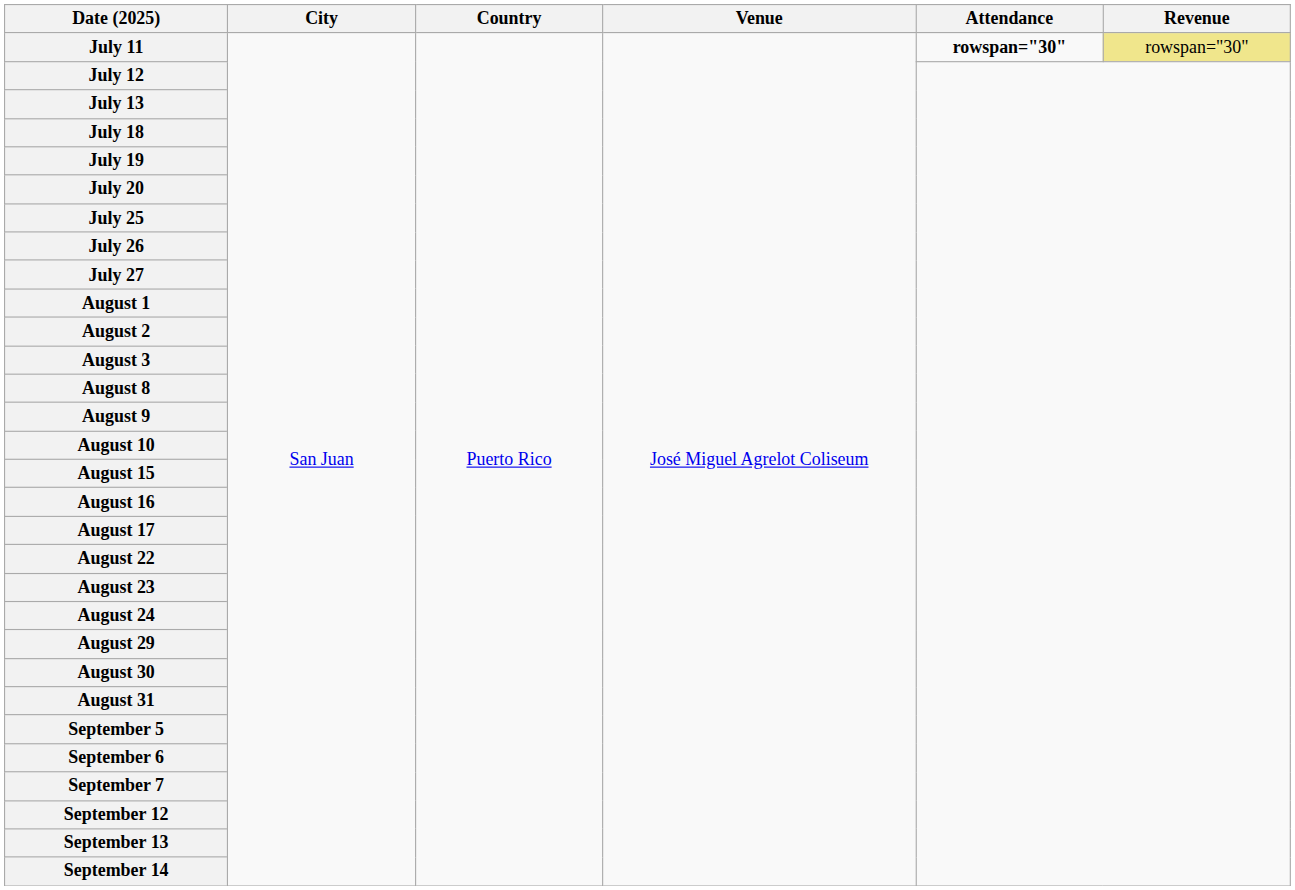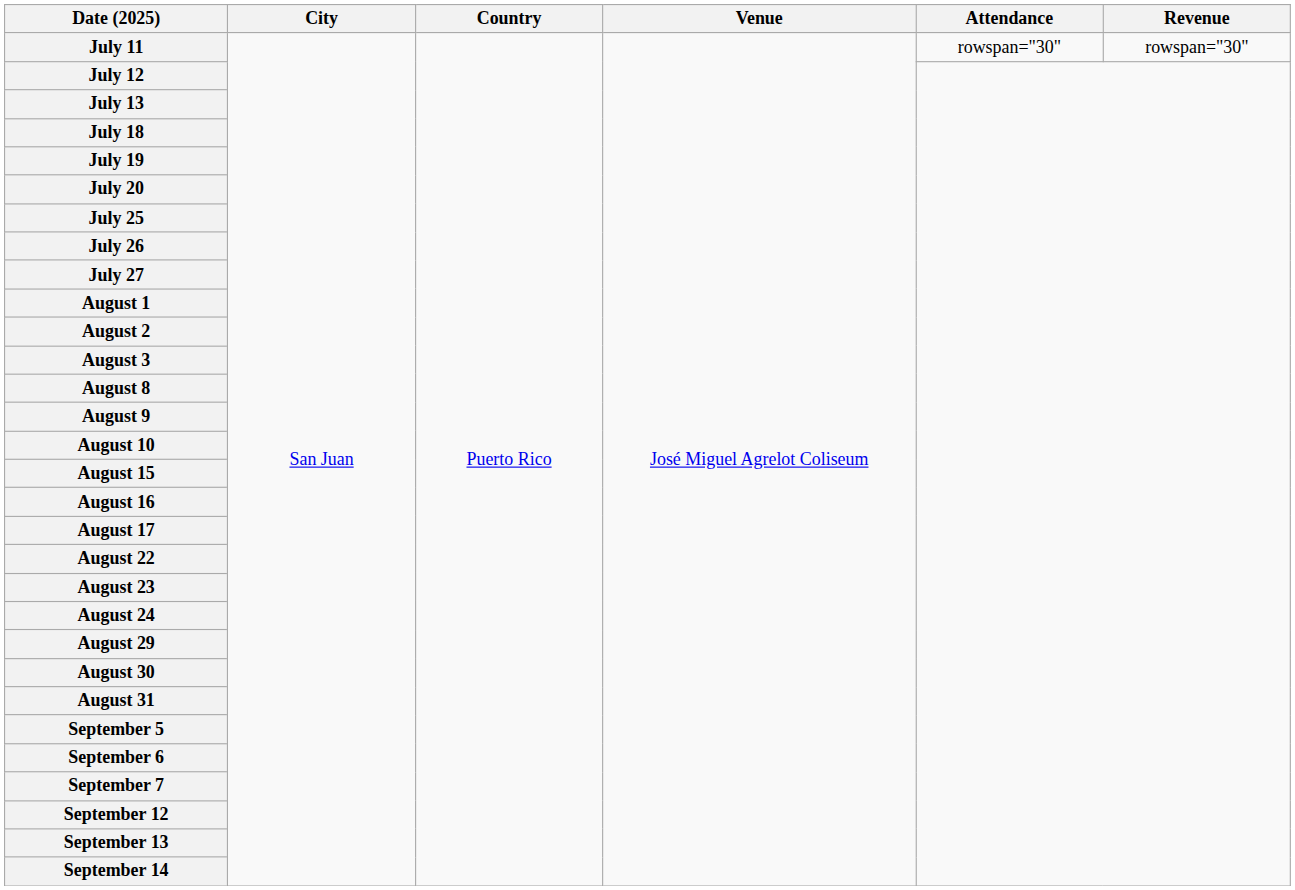July 11 | Attendance: bold -> normal
July 11 | Revenue: khaki background -> no background
